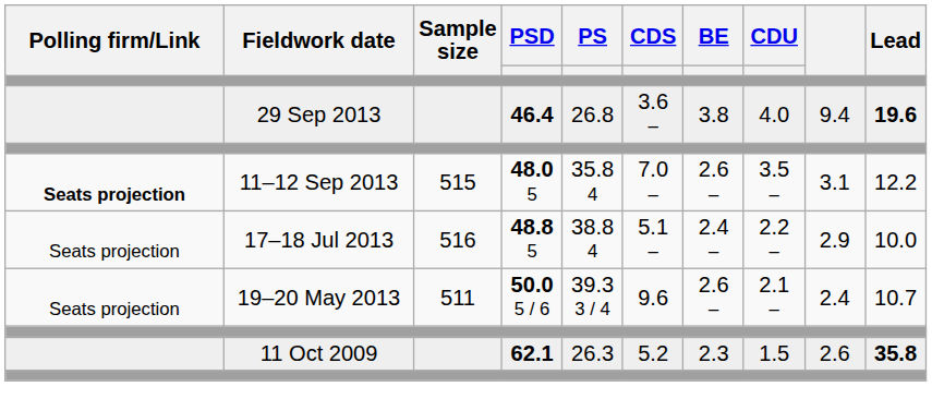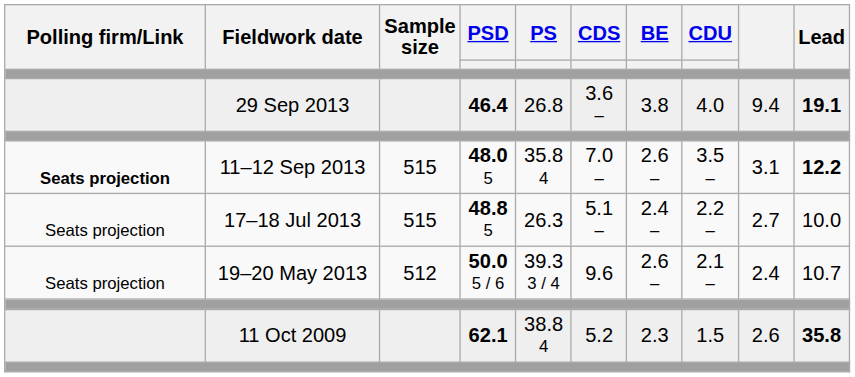29 Sep 2013 | Lead: 19.6 -> 19.1
11–12 Sep 2013 | Lead: normal -> bold
17–18 Jul 2013 | Sample size: 516 -> 515
17–18 Jul 2013 | PS: 38.8 4 -> 26.3
17–18 Jul 2013 | column 9: 2.9 -> 2.7
19–20 May 2013 | Sample size: 511 -> 512
11 Oct 2009 | PS: 26.3 -> 38.8 4
